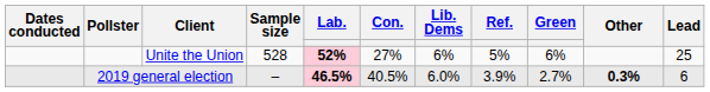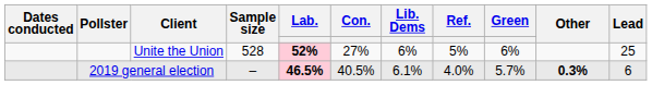2019 general election | Lib. Dems: 6.0% -> 6.1%
2019 general election | Ref.: 3.9% -> 4.0%
2019 general election | Green: 2.7% -> 5.7%
